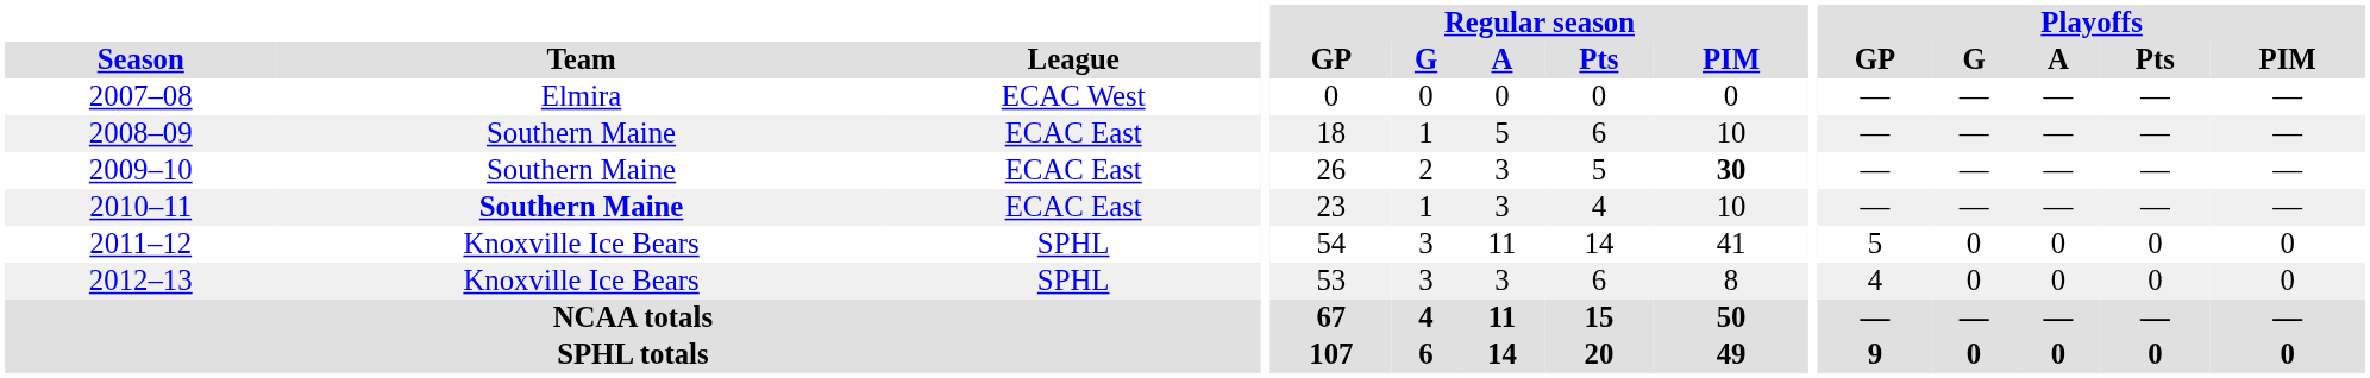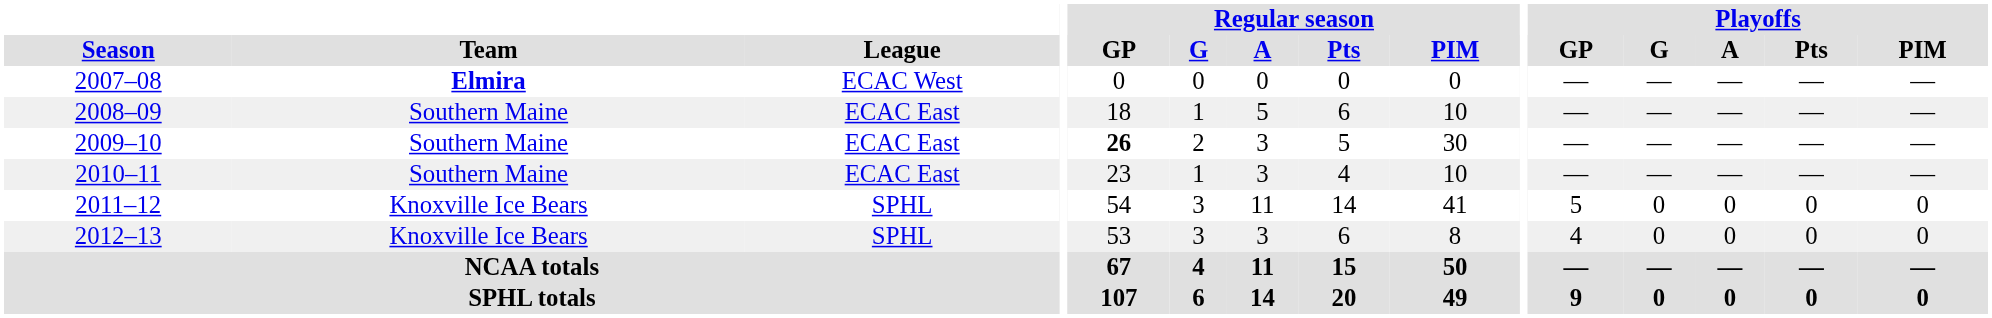2007–08 | Team: normal -> bold
2009–10 | Regular season / GP: normal -> bold
2009–10 | Regular season / PIM: bold -> normal
2010–11 | Team: bold -> normal
